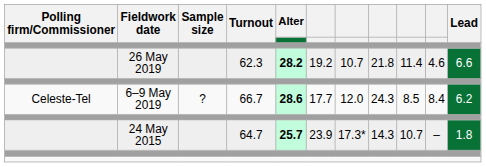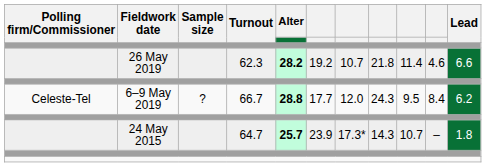6–9 May 2019 | Alter: 28.6 -> 28.8
6–9 May 2019 | column 9: 8.5 -> 9.5
